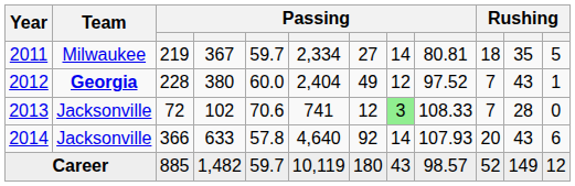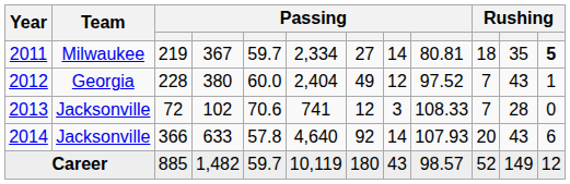2011 | column 12: normal -> bold
2012 | Team: bold -> normal
2013 | column 8: lightgreen background -> no background
